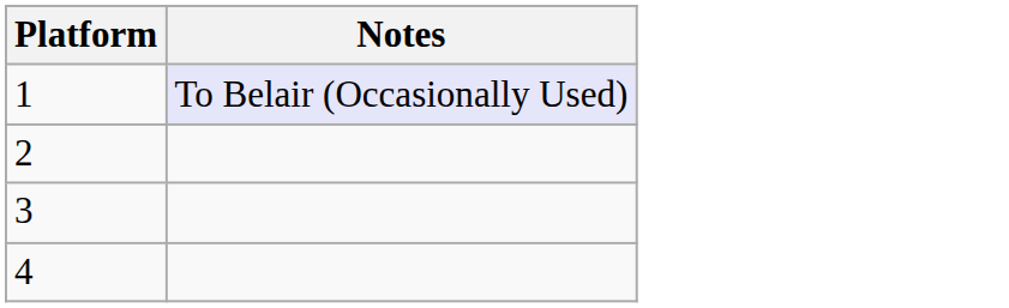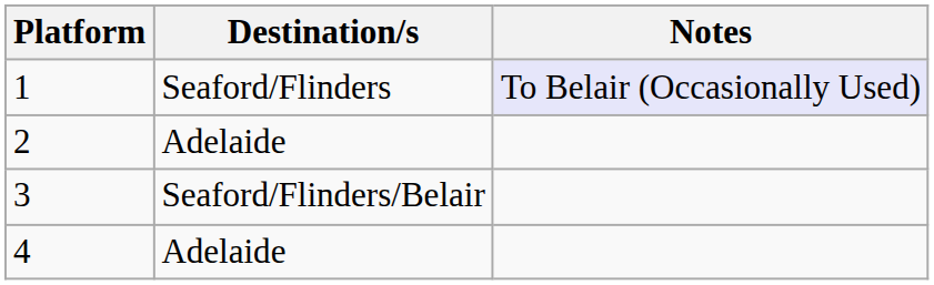+ column: Destination/s | Seaford/Flinders | Adelaide | Seaford/Flinders/Belair | Adelaide
